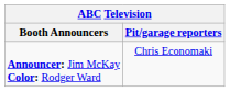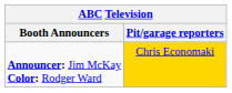Announcer: Jim McKay Color: Rodger Ward | Pit/garage reporters: no background -> gold background
